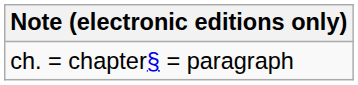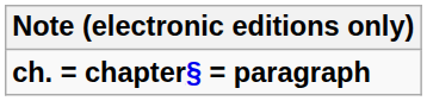row 2 | column 1: normal -> bold
